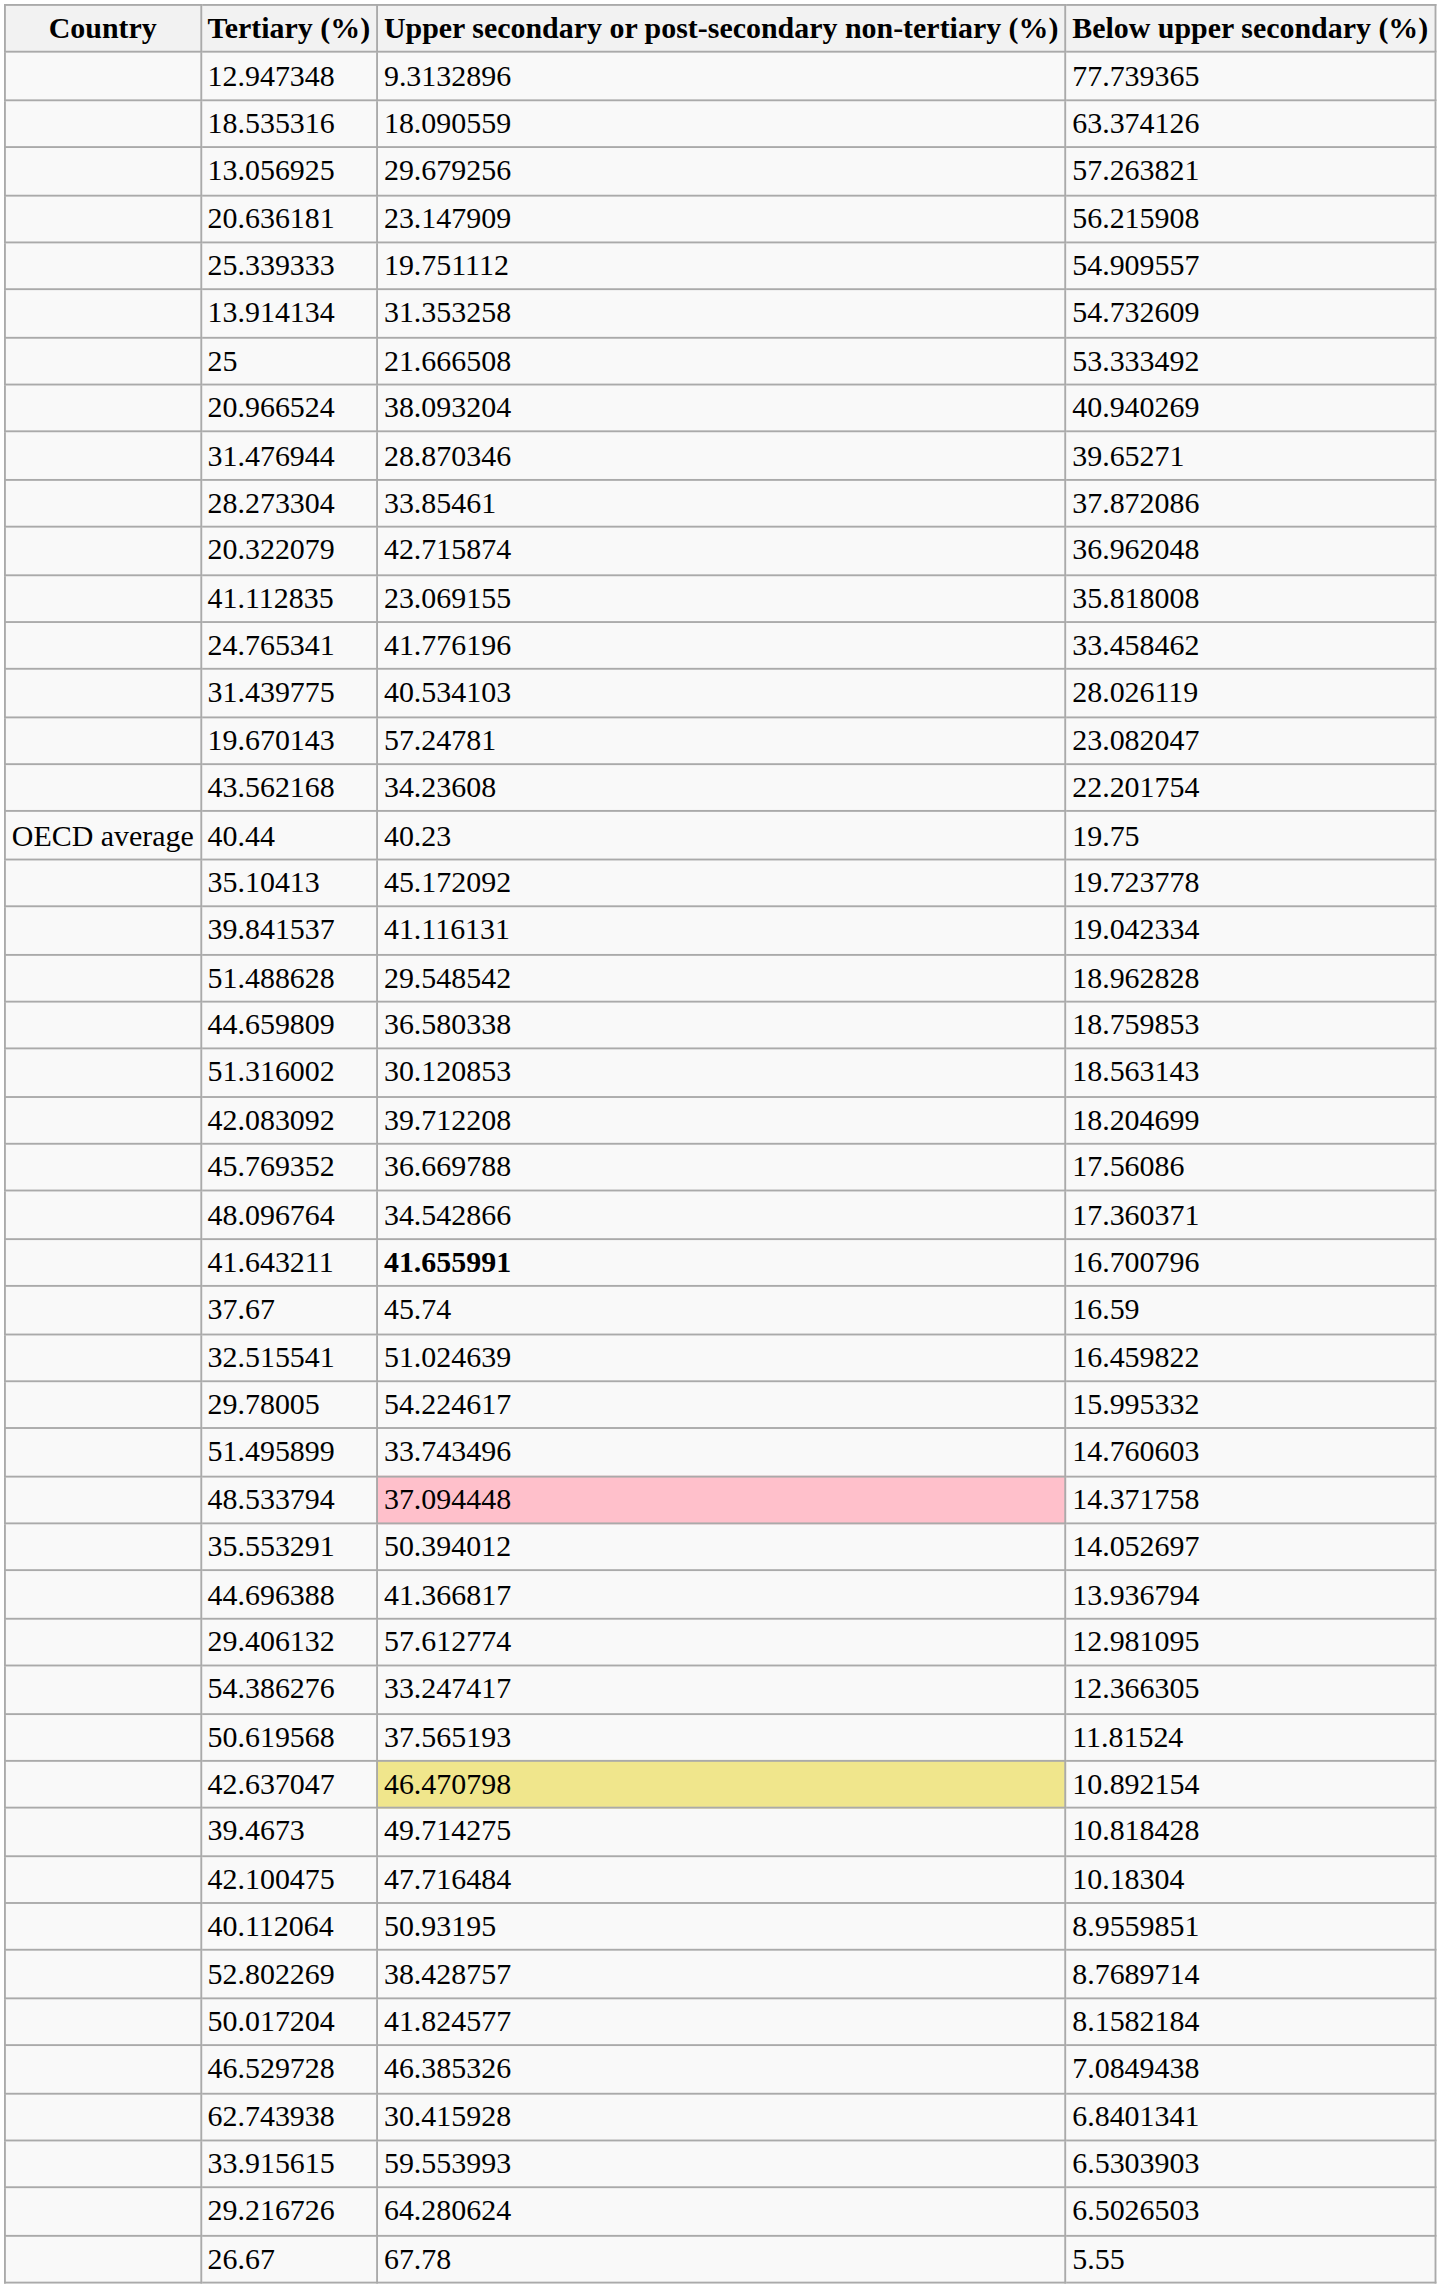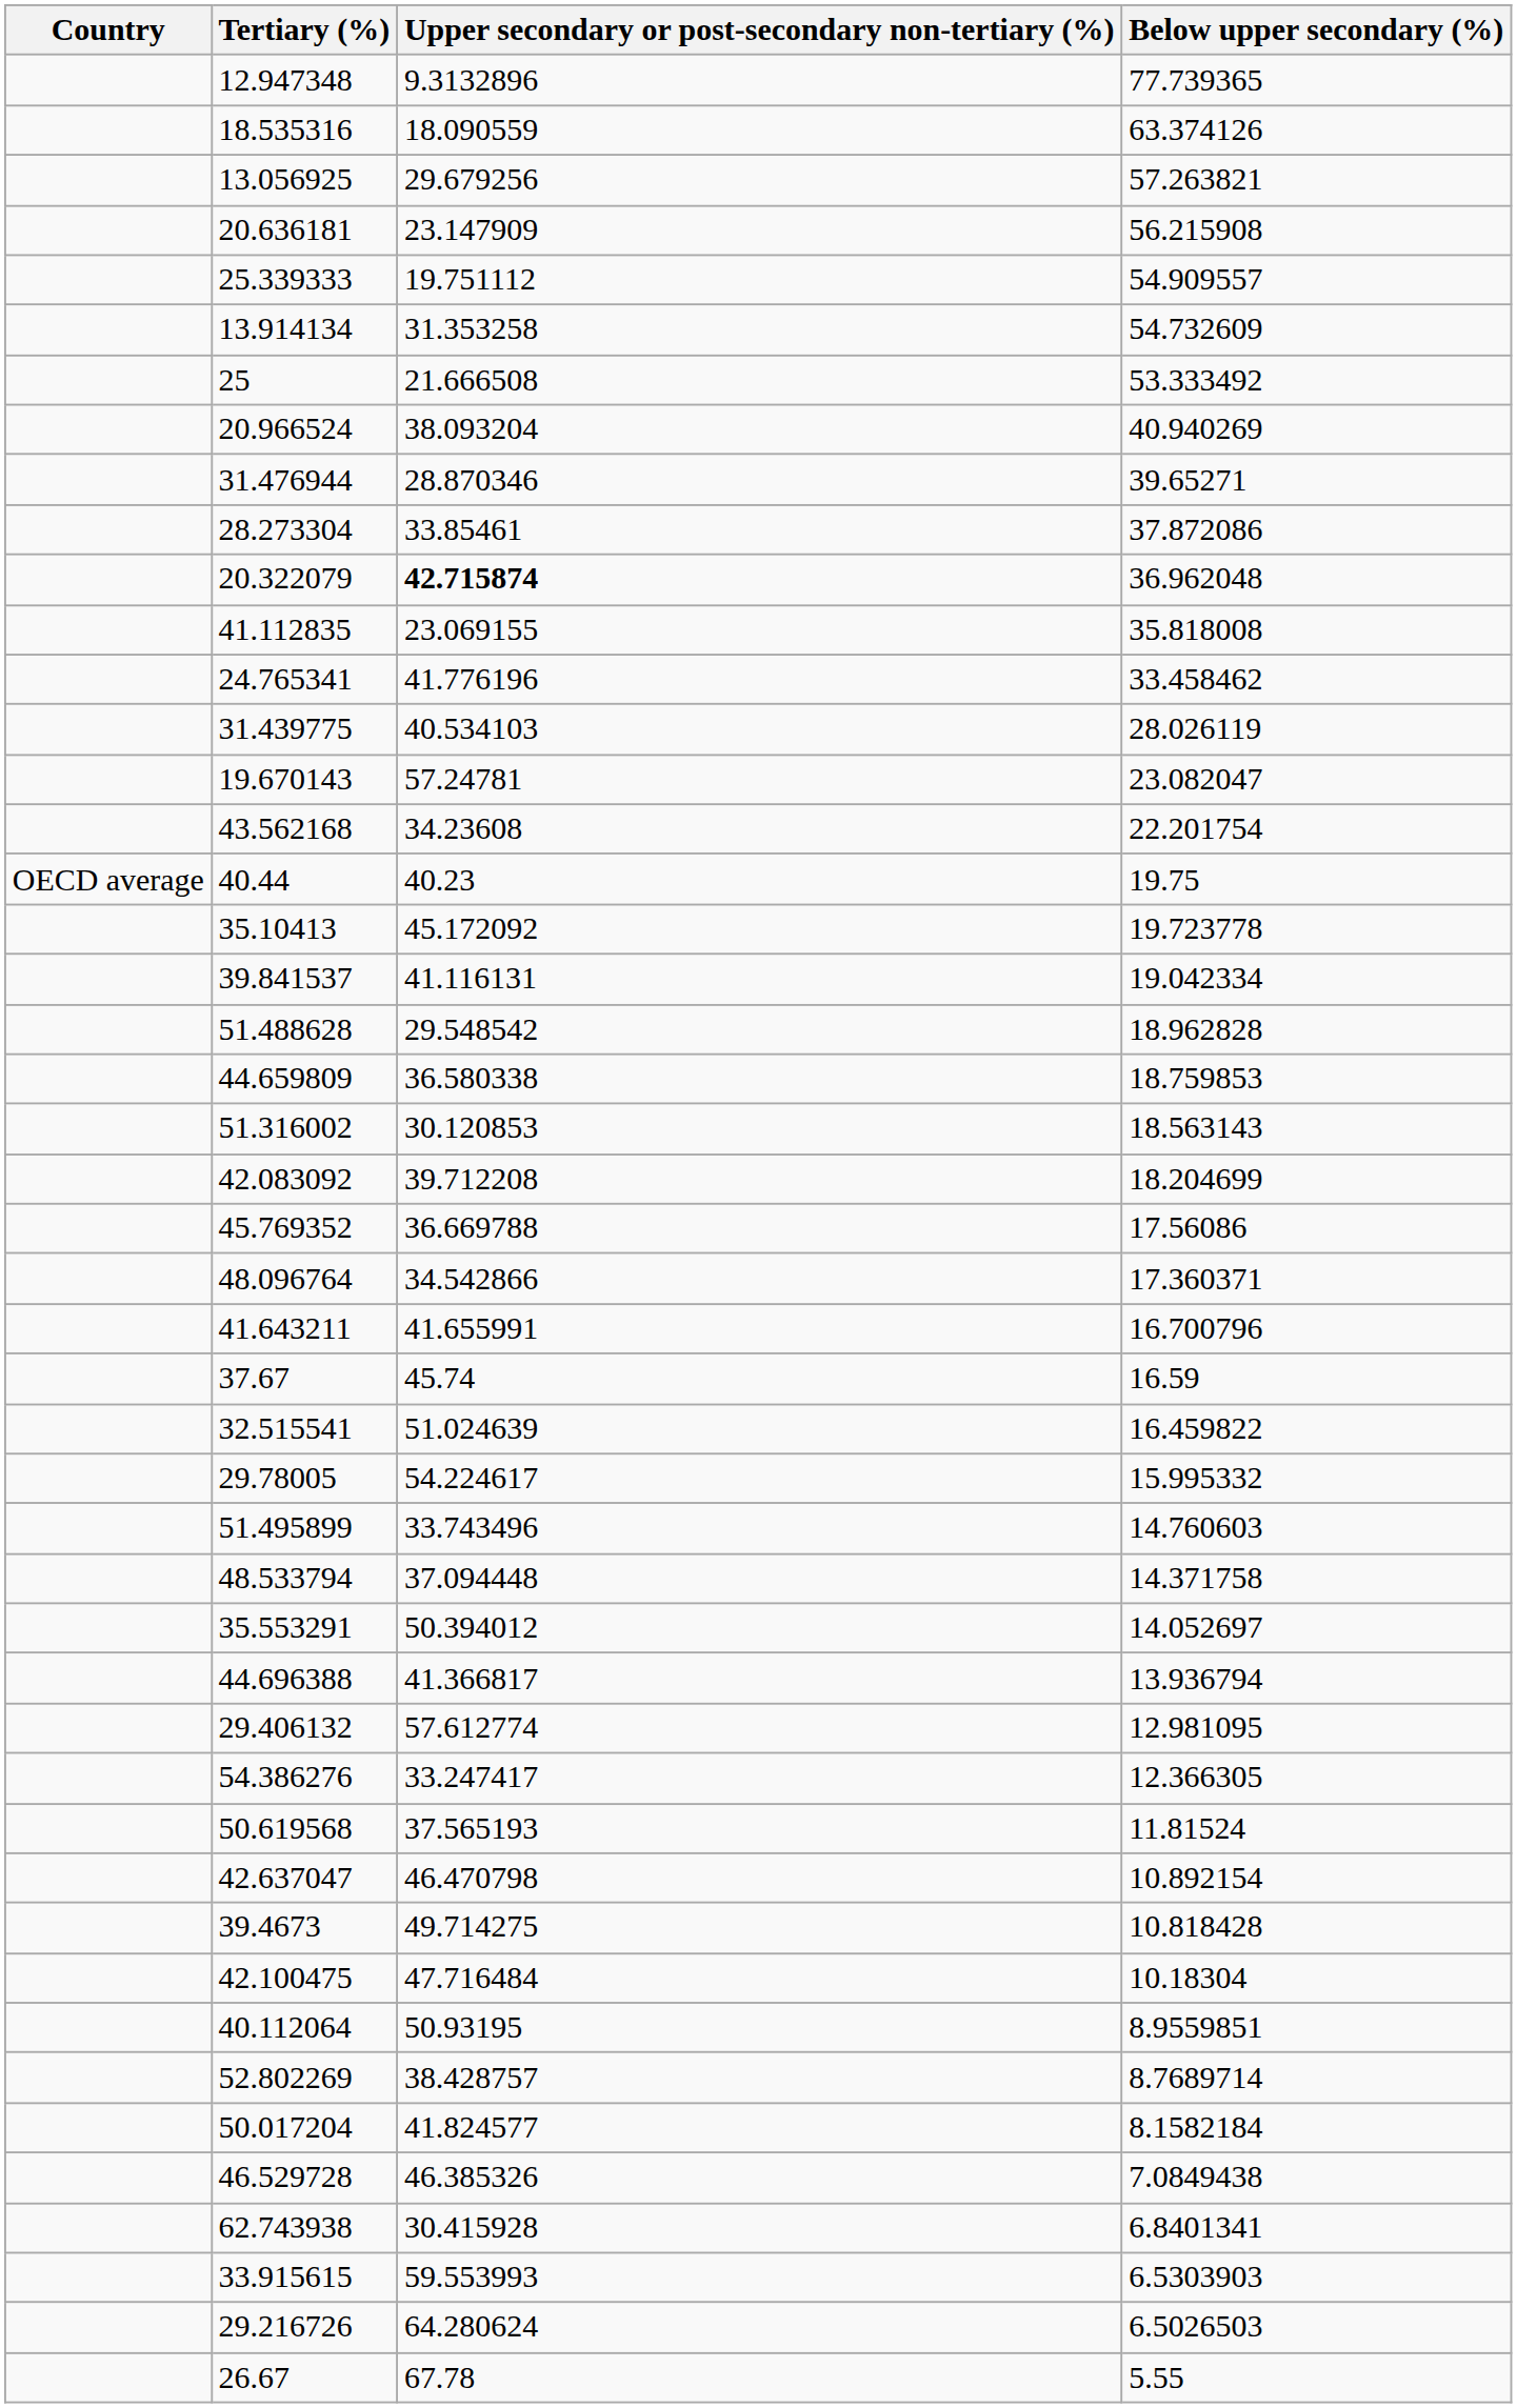20.322079 | Upper secondary or post-secondary non-tertiary (%): normal -> bold
41.643211 | Upper secondary or post-secondary non-tertiary (%): bold -> normal
48.533794 | Upper secondary or post-secondary non-tertiary (%): pink background -> no background
42.637047 | Upper secondary or post-secondary non-tertiary (%): khaki background -> no background
